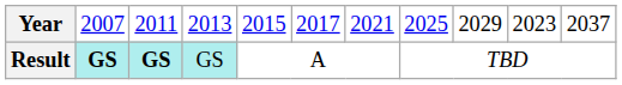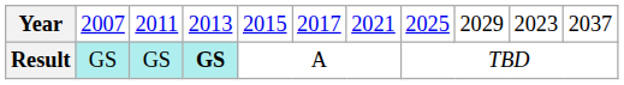Result | column 2: bold -> normal
Result | column 3: bold -> normal
Result | column 4: normal -> bold
